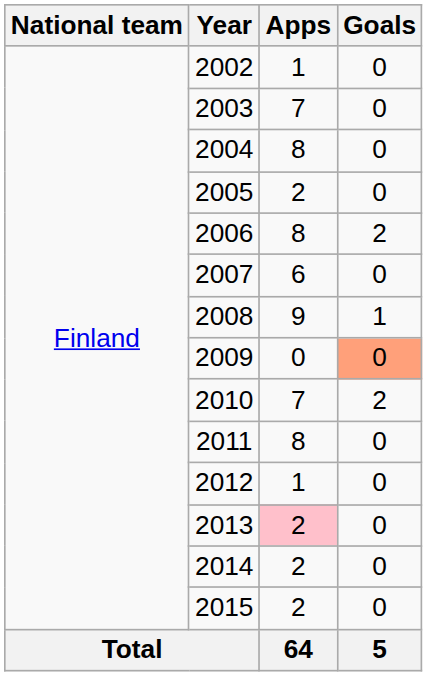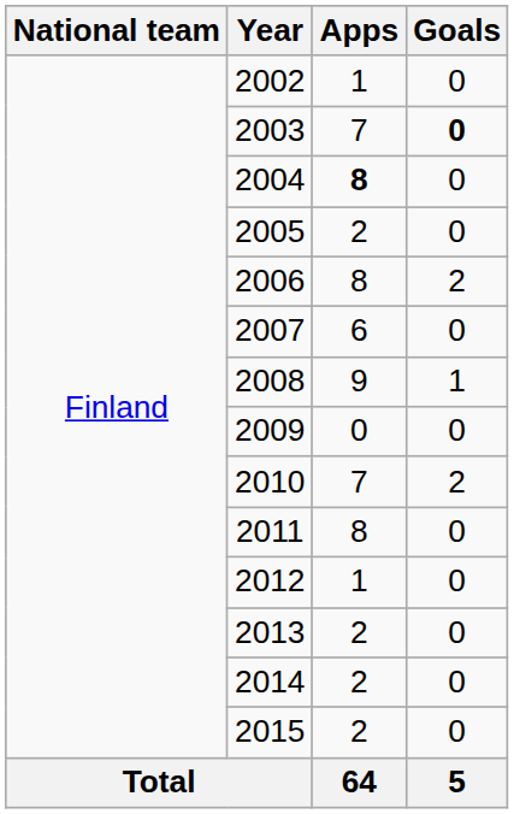2003 | Goals: normal -> bold
2004 | Apps: normal -> bold
2009 | Goals: lightsalmon background -> no background
2013 | Apps: pink background -> no background
